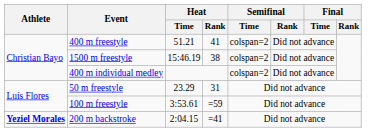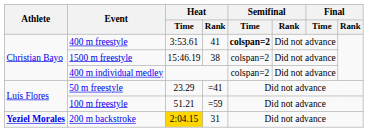400 m freestyle | Heat / Time: 51.21 -> 3:53.61
400 m freestyle | Semifinal / Time: normal -> bold
50 m freestyle | Heat / Rank: 31 -> =41
100 m freestyle | Heat / Time: 3:53.61 -> 51.21
200 m backstroke | Heat / Time: no background -> gold background
200 m backstroke | Heat / Rank: =41 -> 31
